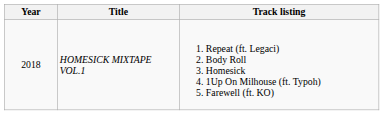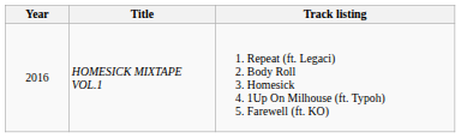HOMESICK MIXTAPE VOL.1 | Year: 2018 -> 2016
